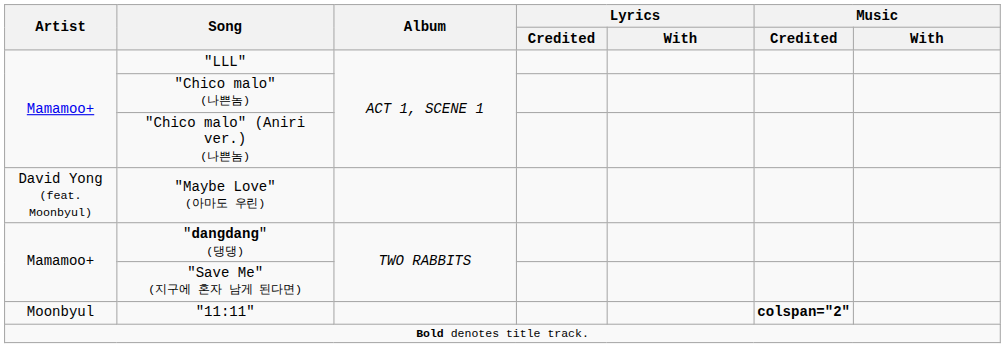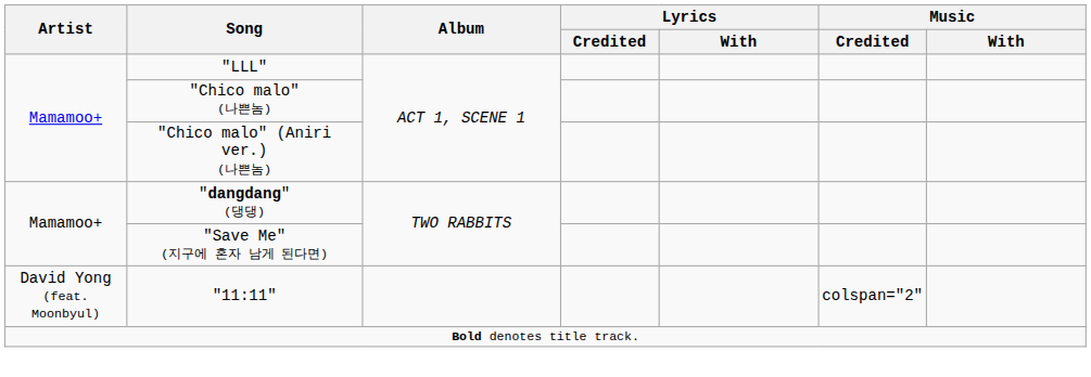- row: David Yong (feat. Moonbyul) | "Maybe Love" (아마도 우린)
"11:11" | Artist: Moonbyul -> David Yong (feat. Moonbyul)
"11:11" | Music / Credited: bold -> normal
